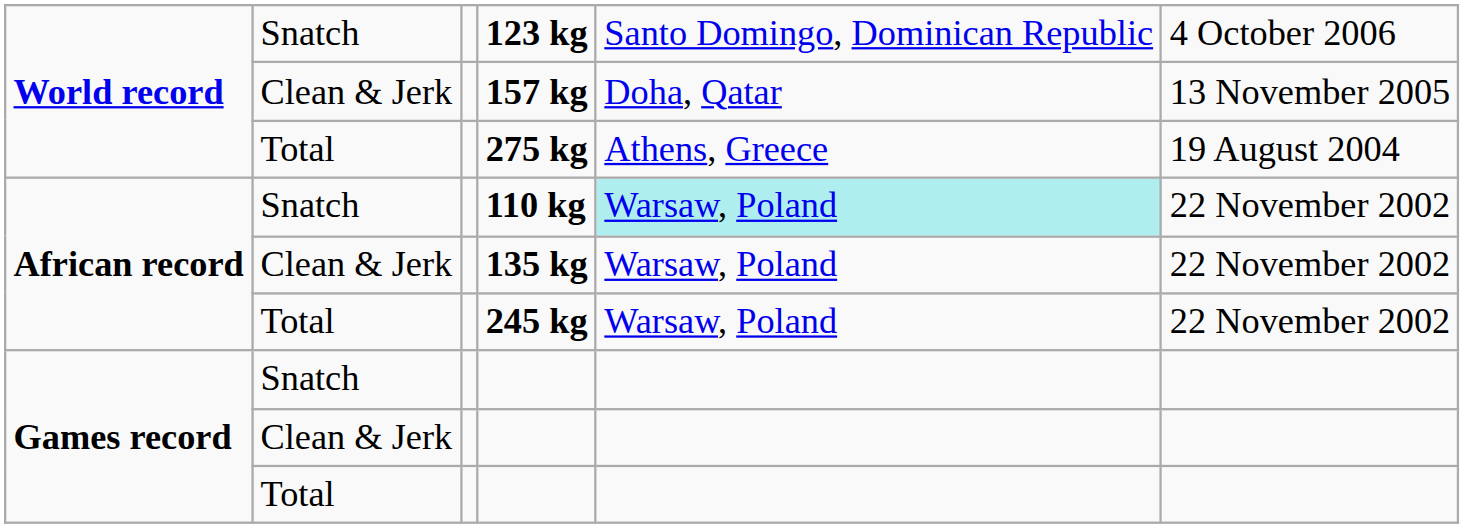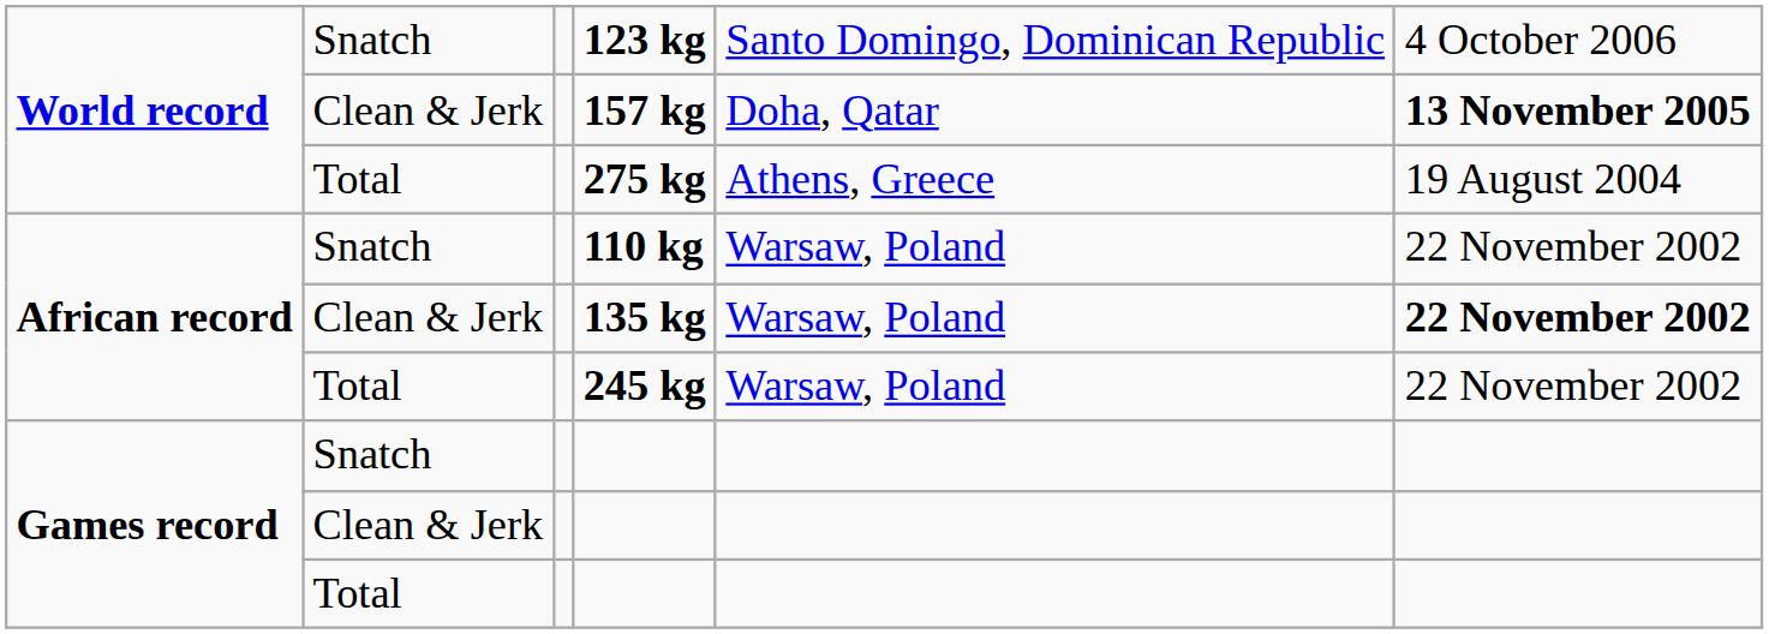157 kg | column 6: normal -> bold
110 kg | column 5: paleturquoise background -> no background
135 kg | column 6: normal -> bold
